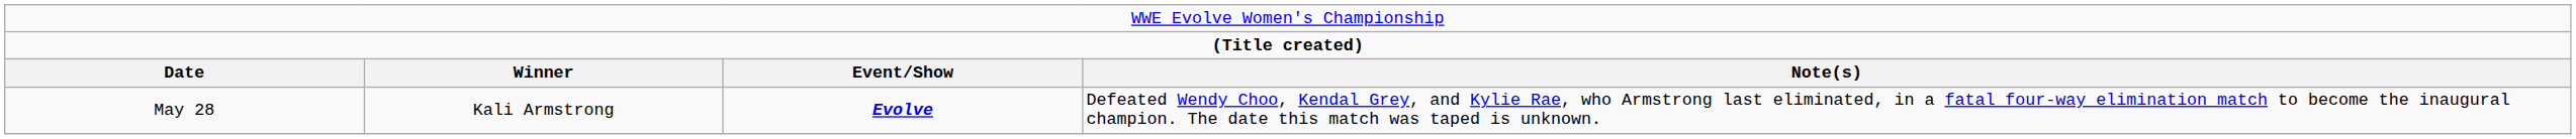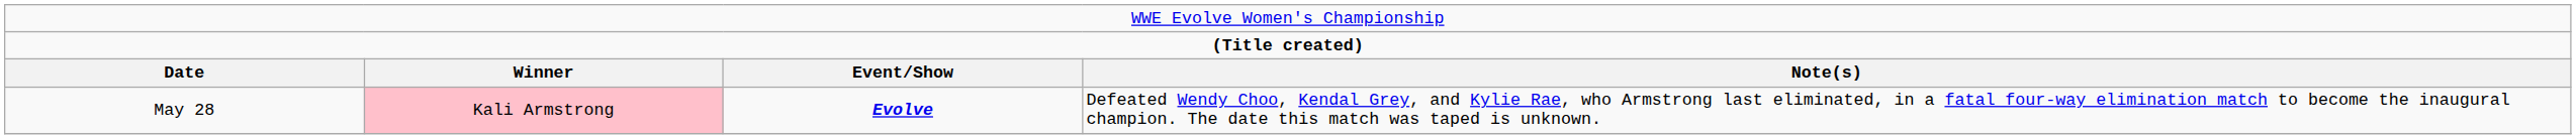May 28 | column 2: no background -> pink background
